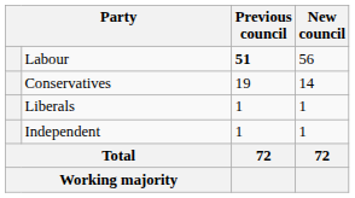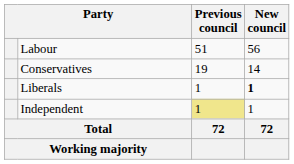Labour | Previous council: bold -> normal
Liberals | New council: normal -> bold
Independent | Previous council: no background -> khaki background
